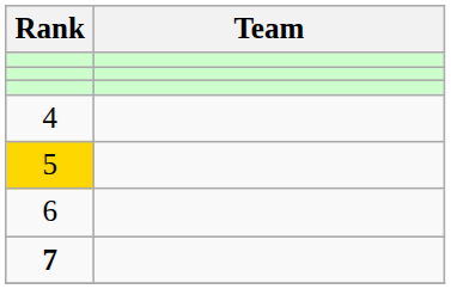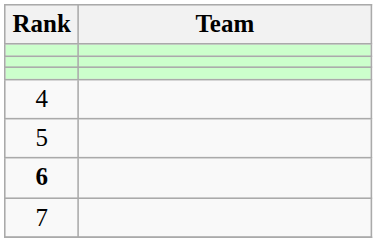row 6 | Rank: gold background -> no background
row 7 | Rank: normal -> bold
row 8 | Rank: bold -> normal
